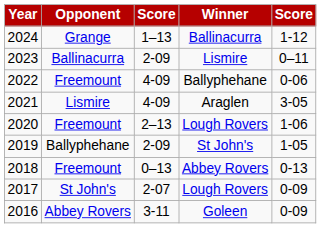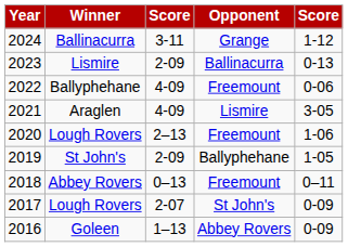columns swapped: Winner <-> Opponent
2024 | column 3: 1–13 -> 3-11
2023 | column 5: 0–11 -> 0-13
2018 | column 5: 0-13 -> 0–11
2016 | column 3: 3-11 -> 1–13
